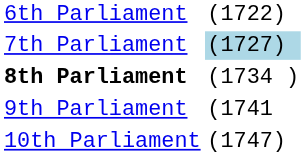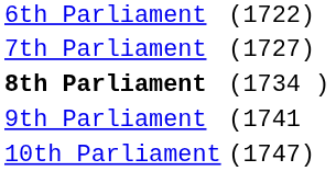7th Parliament | column 2: lightblue background -> no background
